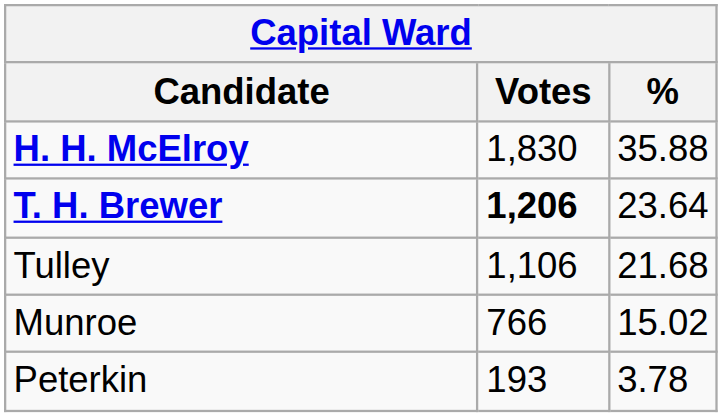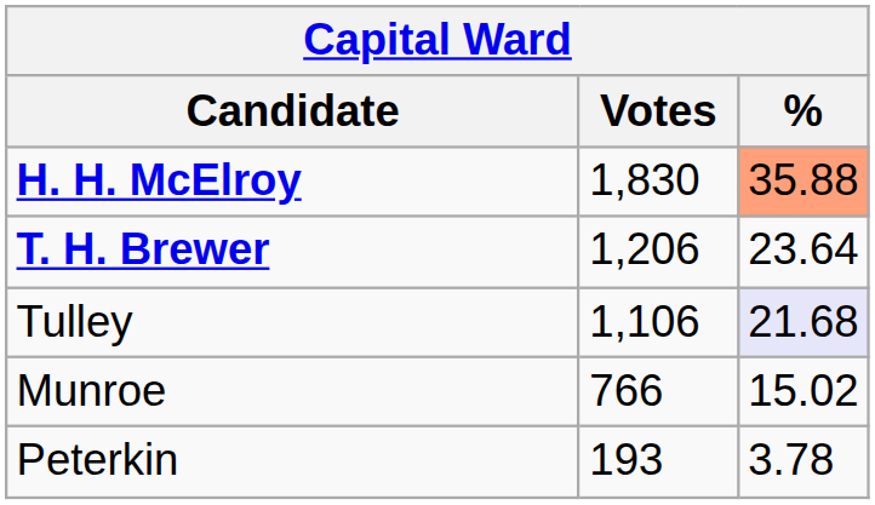H. H. McElroy | %: no background -> lightsalmon background
T. H. Brewer | Votes: bold -> normal
Tulley | %: no background -> lavender background
